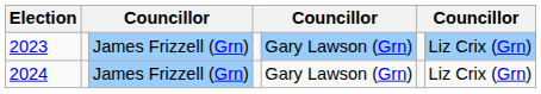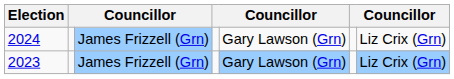rows swapped: 2023 <-> 2024
